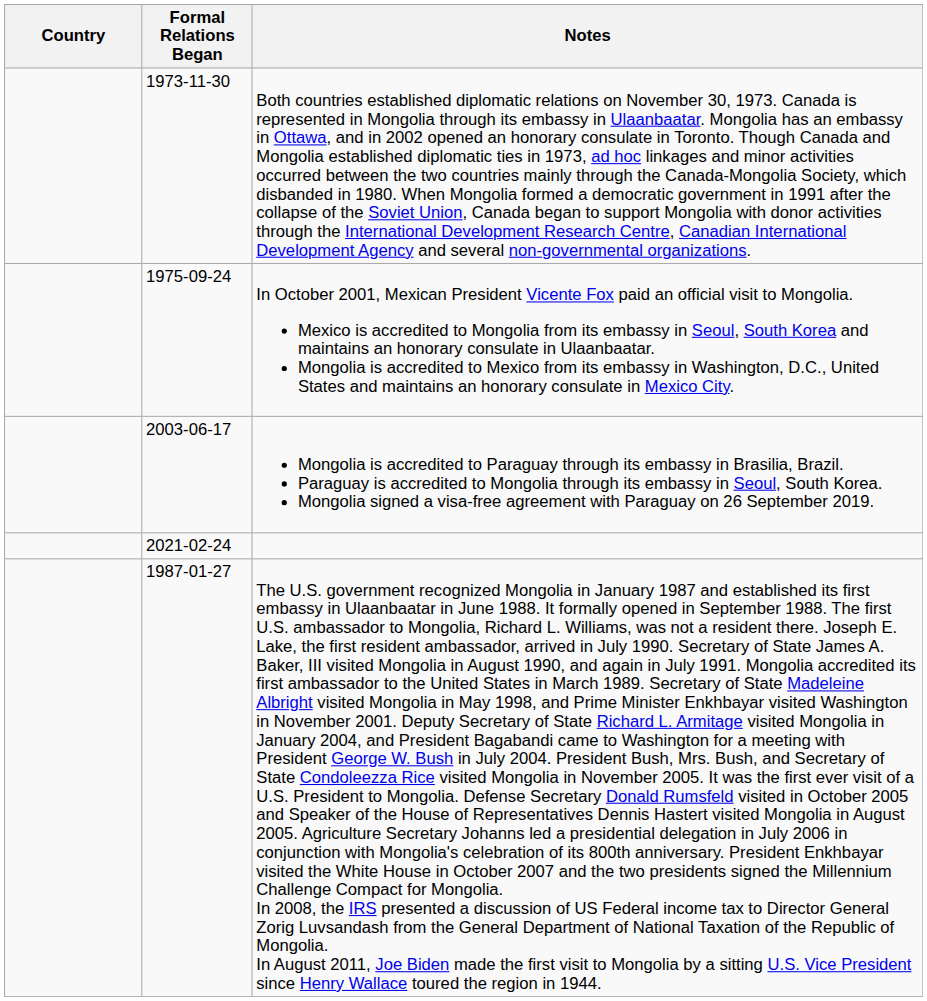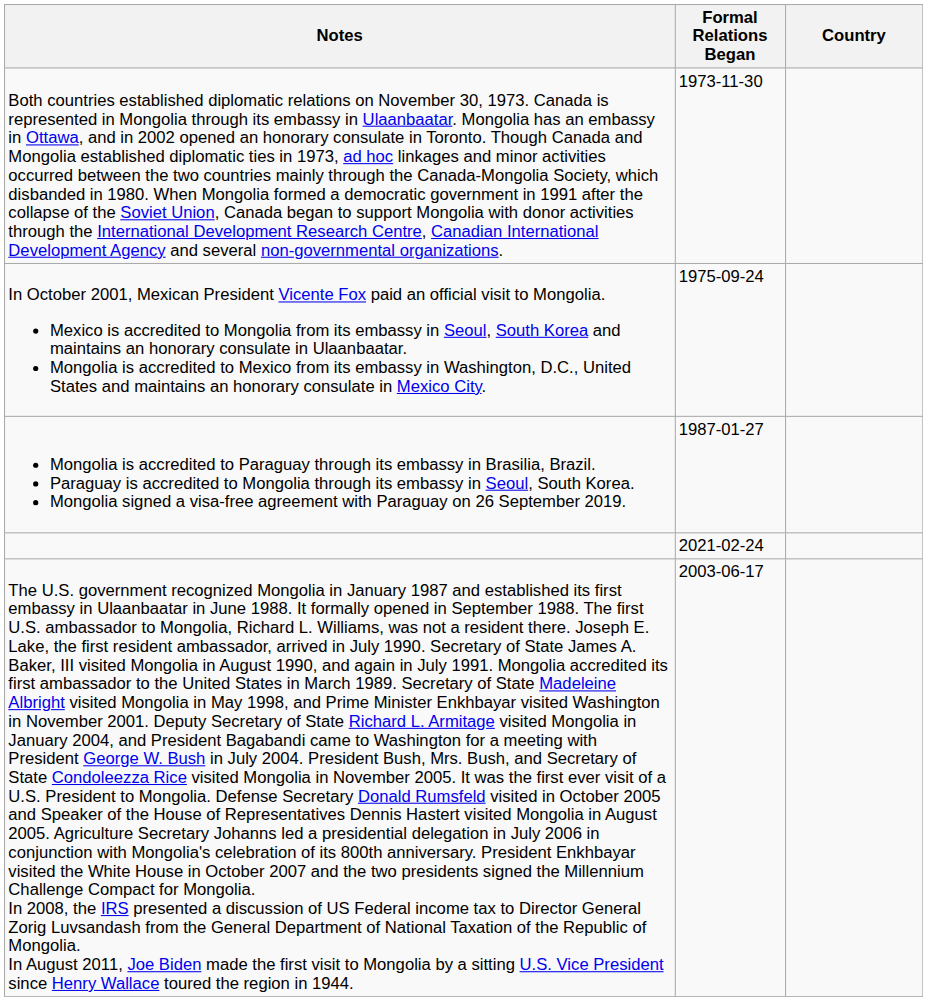columns swapped: Country <-> Notes
row 4 | Formal Relations Began: 2003-06-17 -> 1987-01-27
row 6 | Formal Relations Began: 1987-01-27 -> 2003-06-17
